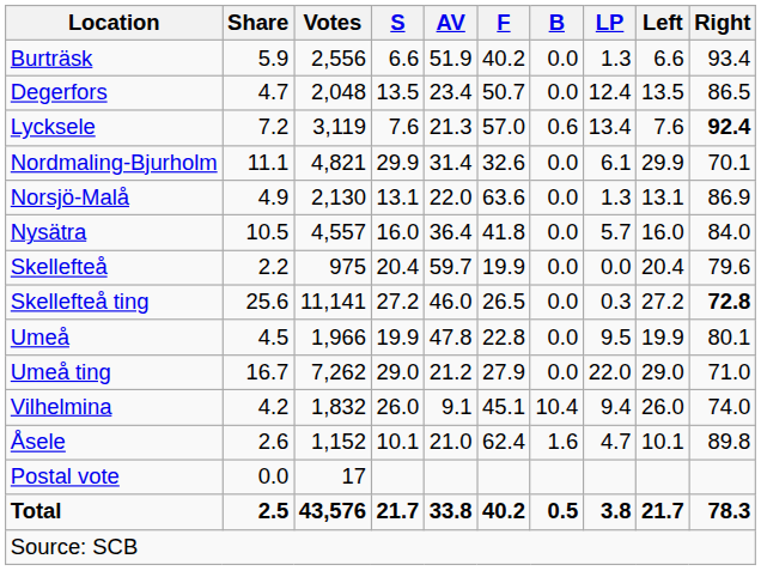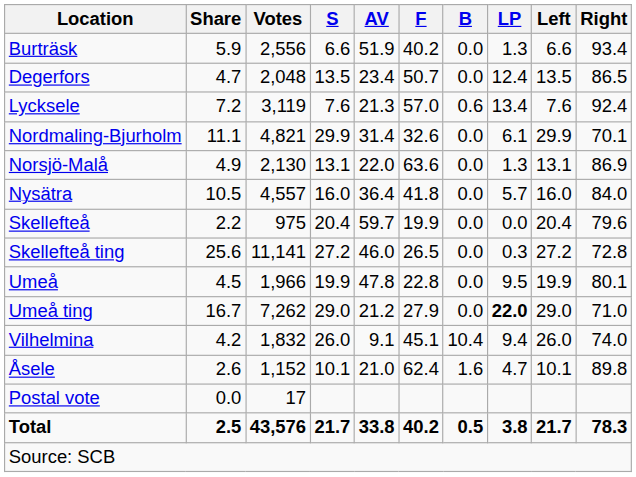Lycksele | Right: bold -> normal
Skellefteå ting | Right: bold -> normal
Umeå ting | LP: normal -> bold
